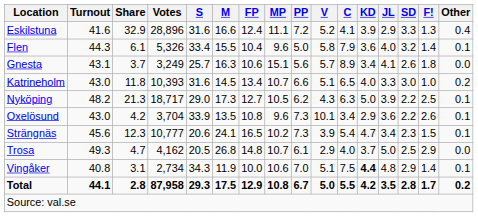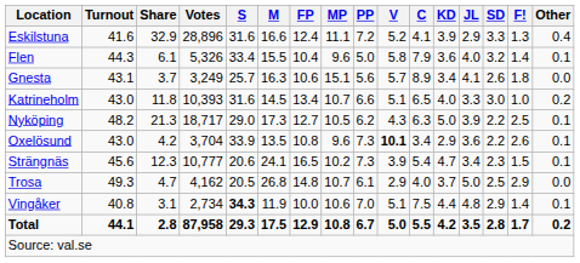Oxelösund | V: normal -> bold
Vingåker | S: normal -> bold
Vingåker | KD: bold -> normal
